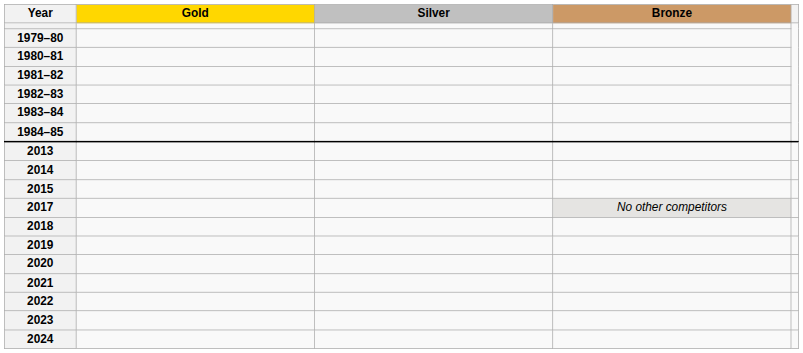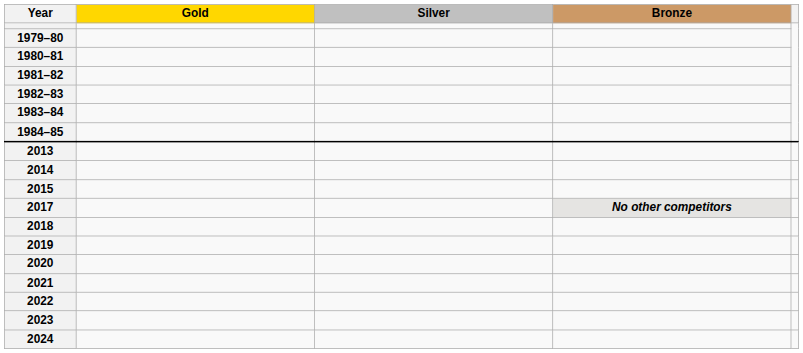2017 | Bronze: normal -> bold
